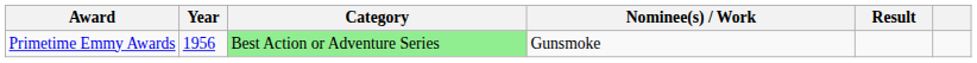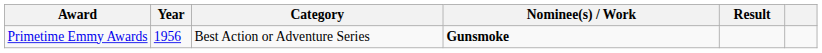Primetime Emmy Awards | Category: lightgreen background -> no background
Primetime Emmy Awards | Nominee(s) / Work: normal -> bold
